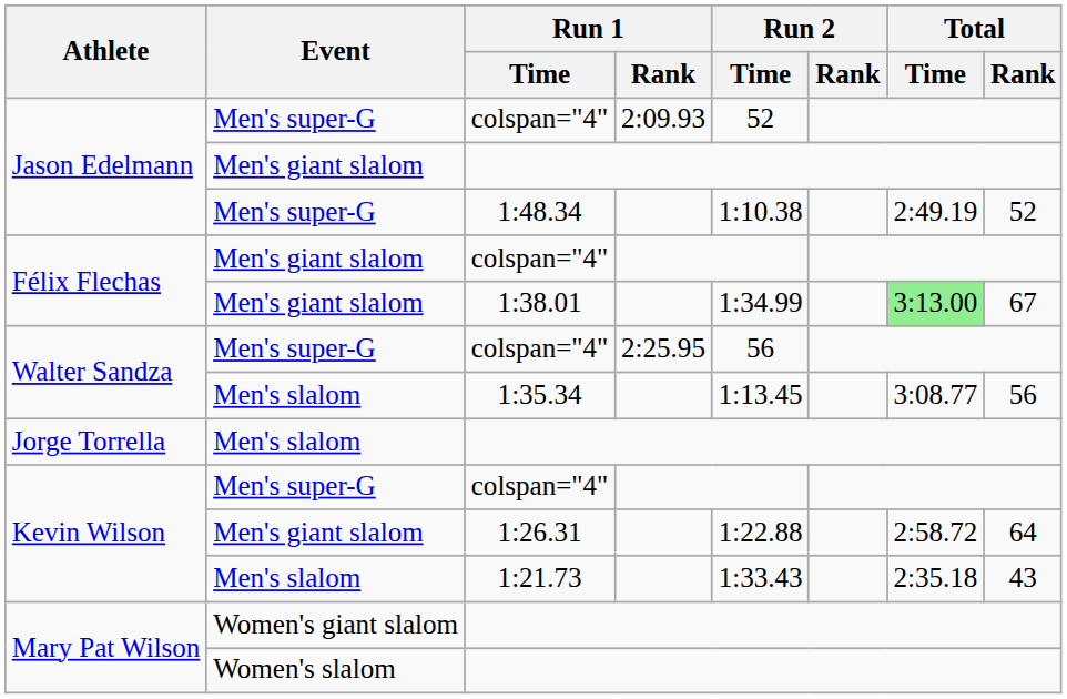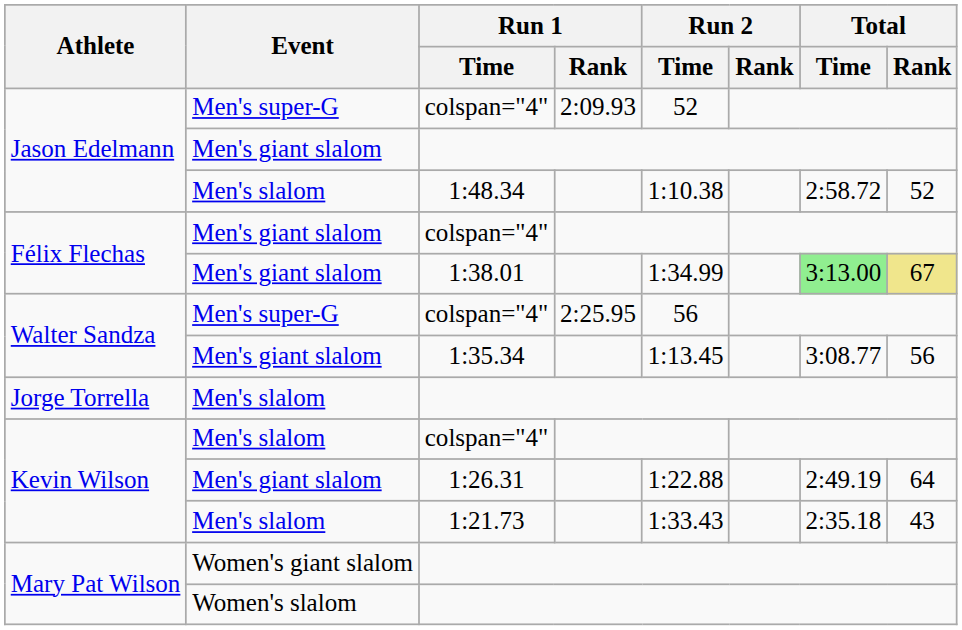1:48.34 | Event: Men's super-G -> Men's slalom
1:48.34 | Total / Time: 2:49.19 -> 2:58.72
1:38.01 | Total / Rank: no background -> khaki background
1:35.34 | Event: Men's slalom -> Men's giant slalom
Kevin Wilson / colspan="4" | Event: Men's super-G -> Men's slalom
1:26.31 | Total / Time: 2:58.72 -> 2:49.19
